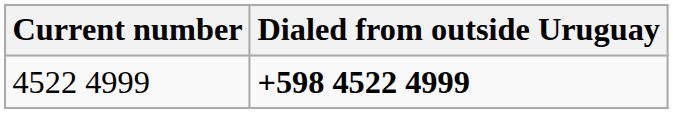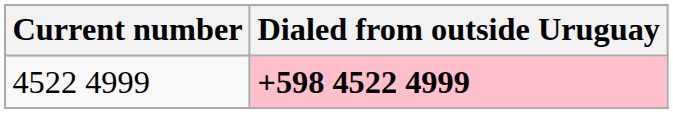4522 4999 | Dialed from outside Uruguay: no background -> pink background
